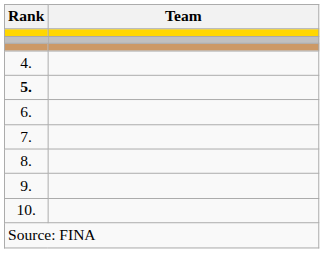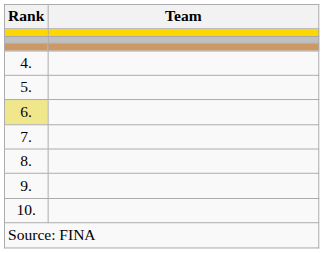row 6 | Rank: bold -> normal
row 7 | Rank: no background -> khaki background
